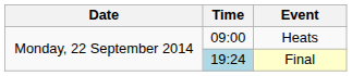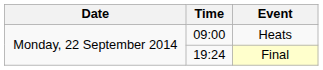Final | Time: lightblue background -> no background
